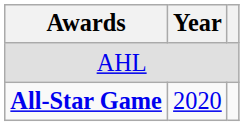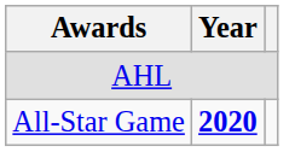All-Star Game | Awards: bold -> normal
All-Star Game | Year: normal -> bold
